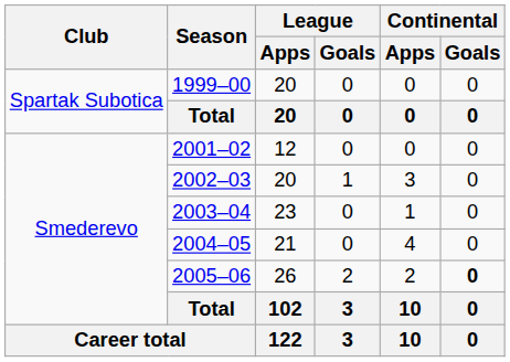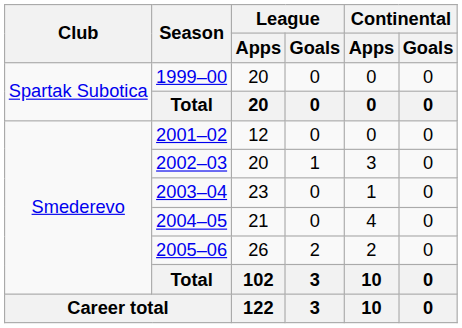2005–06 | Continental / Goals: bold -> normal
